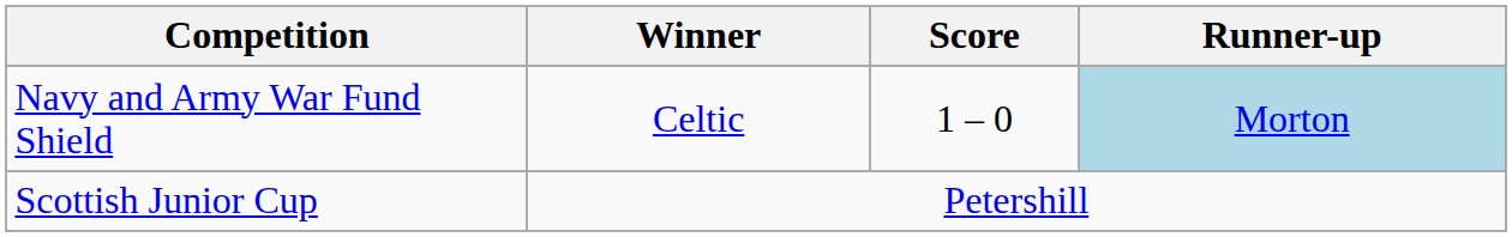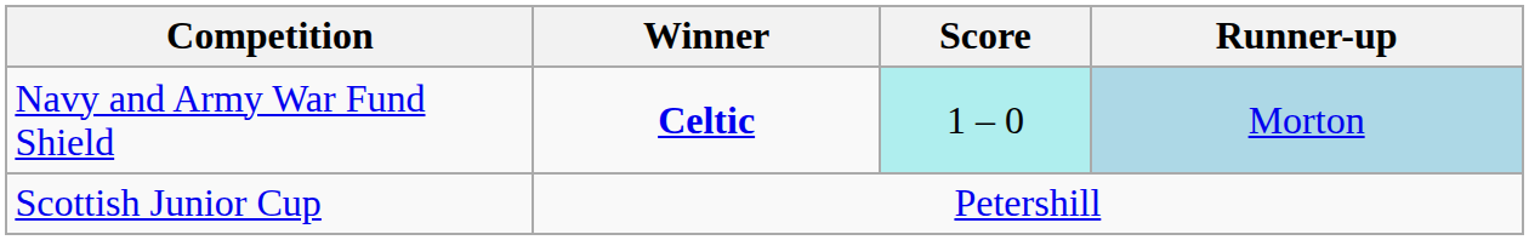Navy and Army War Fund Shield | Winner: normal -> bold
Navy and Army War Fund Shield | Score: no background -> paleturquoise background
